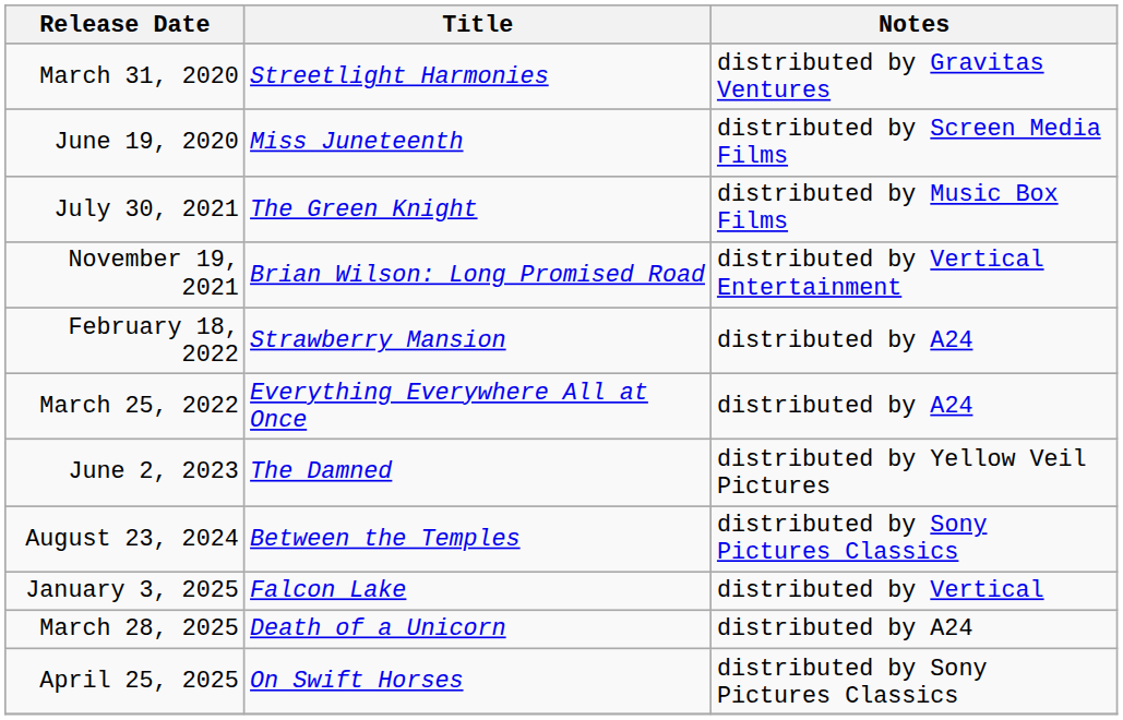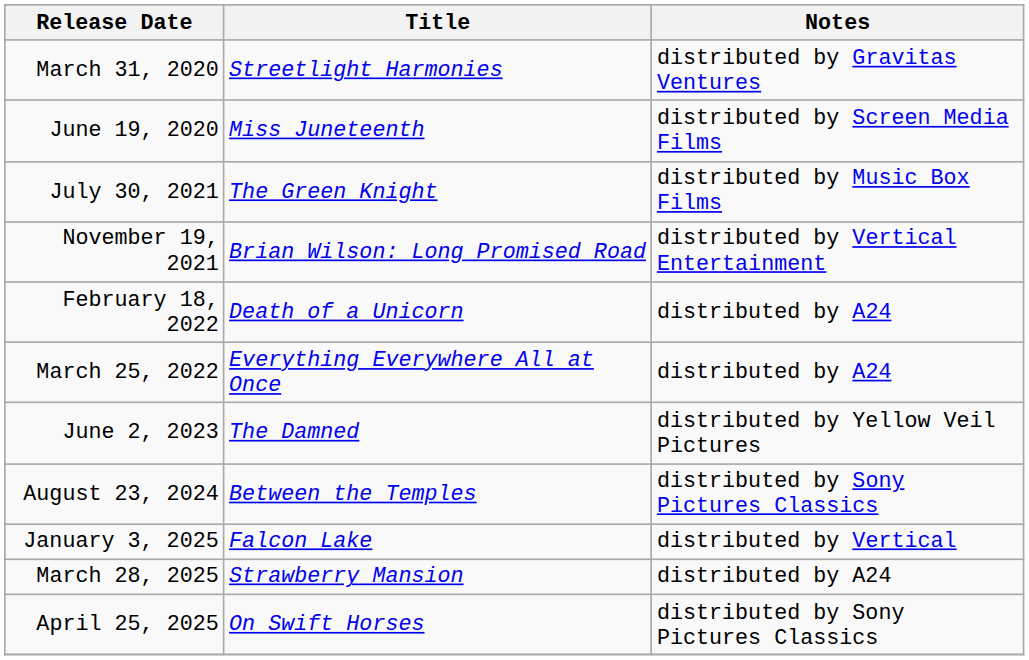February 18, 2022 | Title: Strawberry Mansion -> Death of a Unicorn
March 28, 2025 | Title: Death of a Unicorn -> Strawberry Mansion
